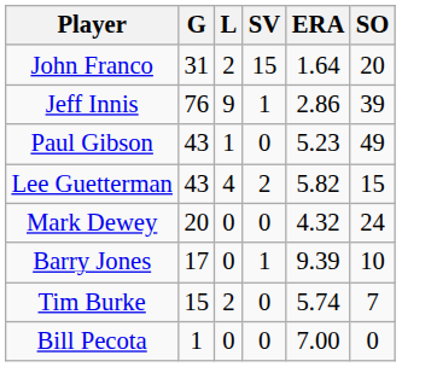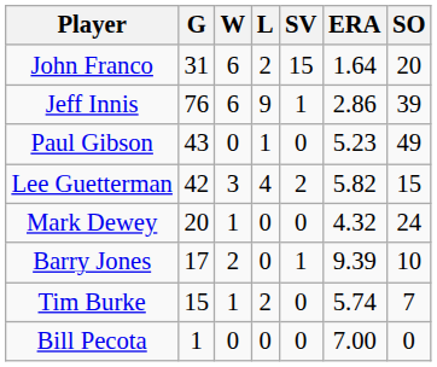+ column: W | 6 | 6 | 0 | 3 | 1 | 2 | 1 | 0
Lee Guetterman | G: 43 -> 42
